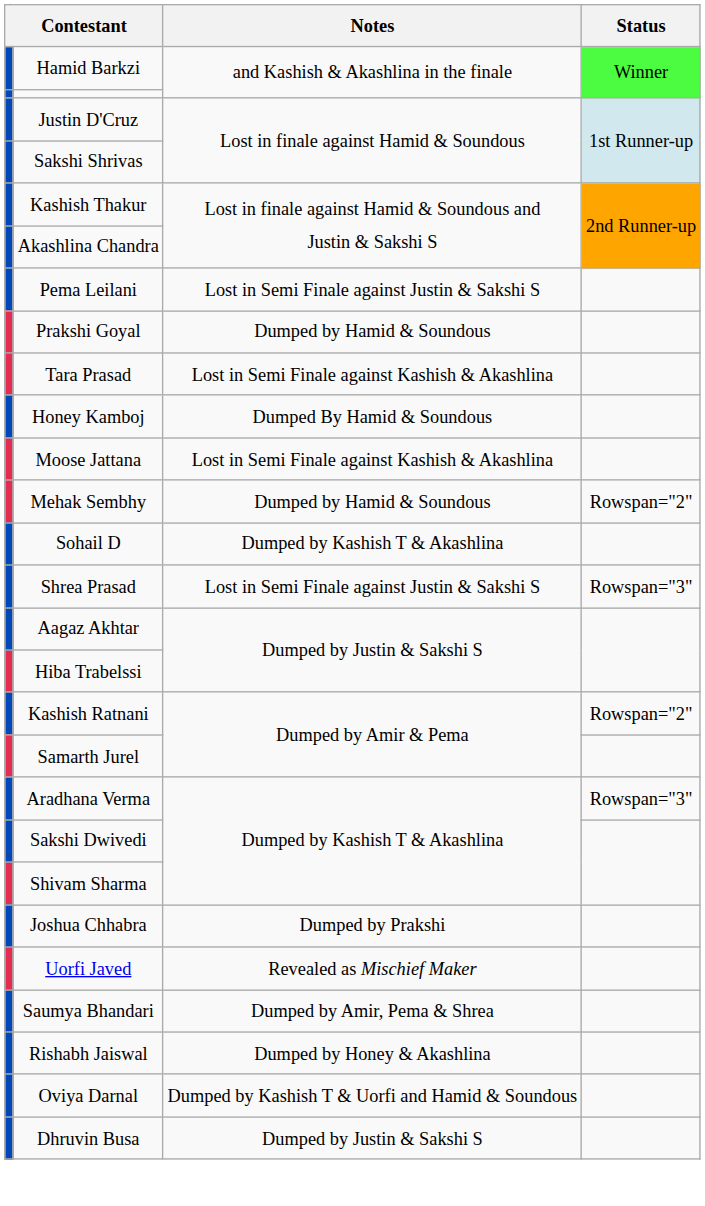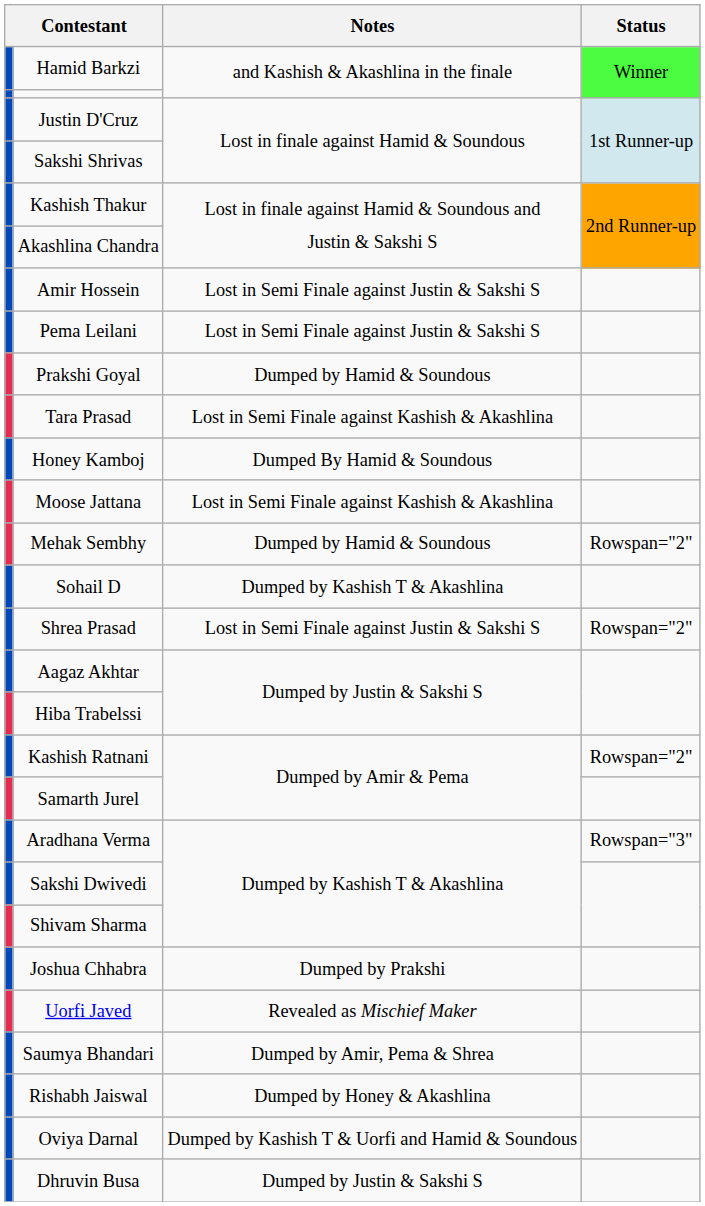+ row: Amir Hossein | Lost in Semi Finale against Justin & Sakshi S
Shrea Prasad | Status: Rowspan="3" -> Rowspan="2"
